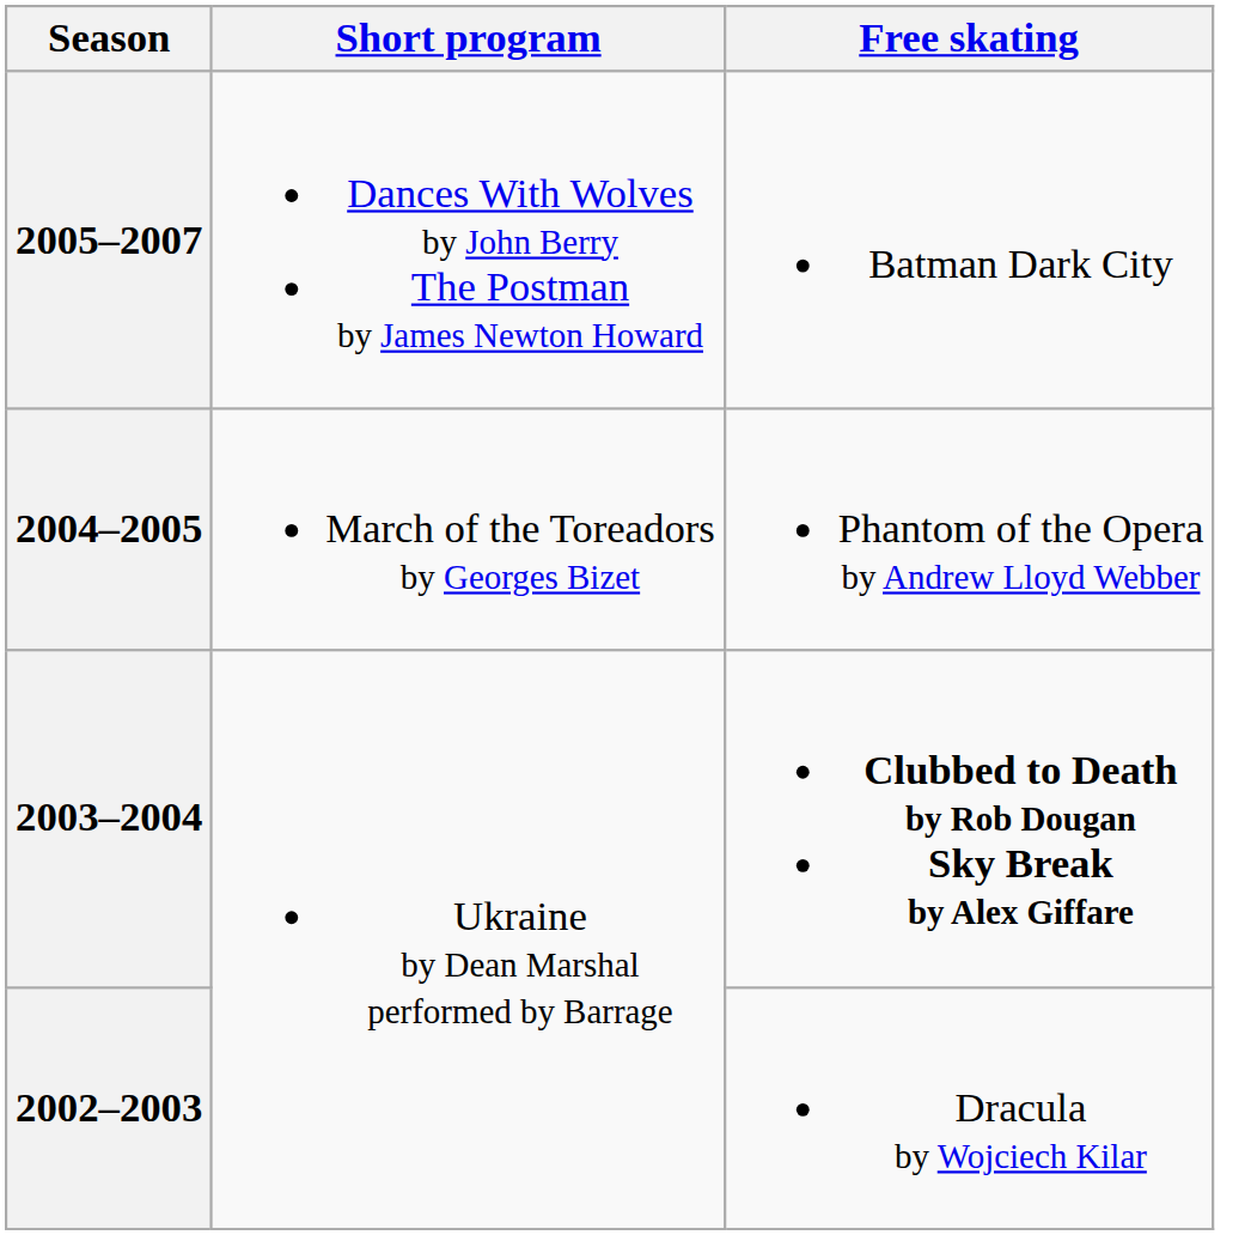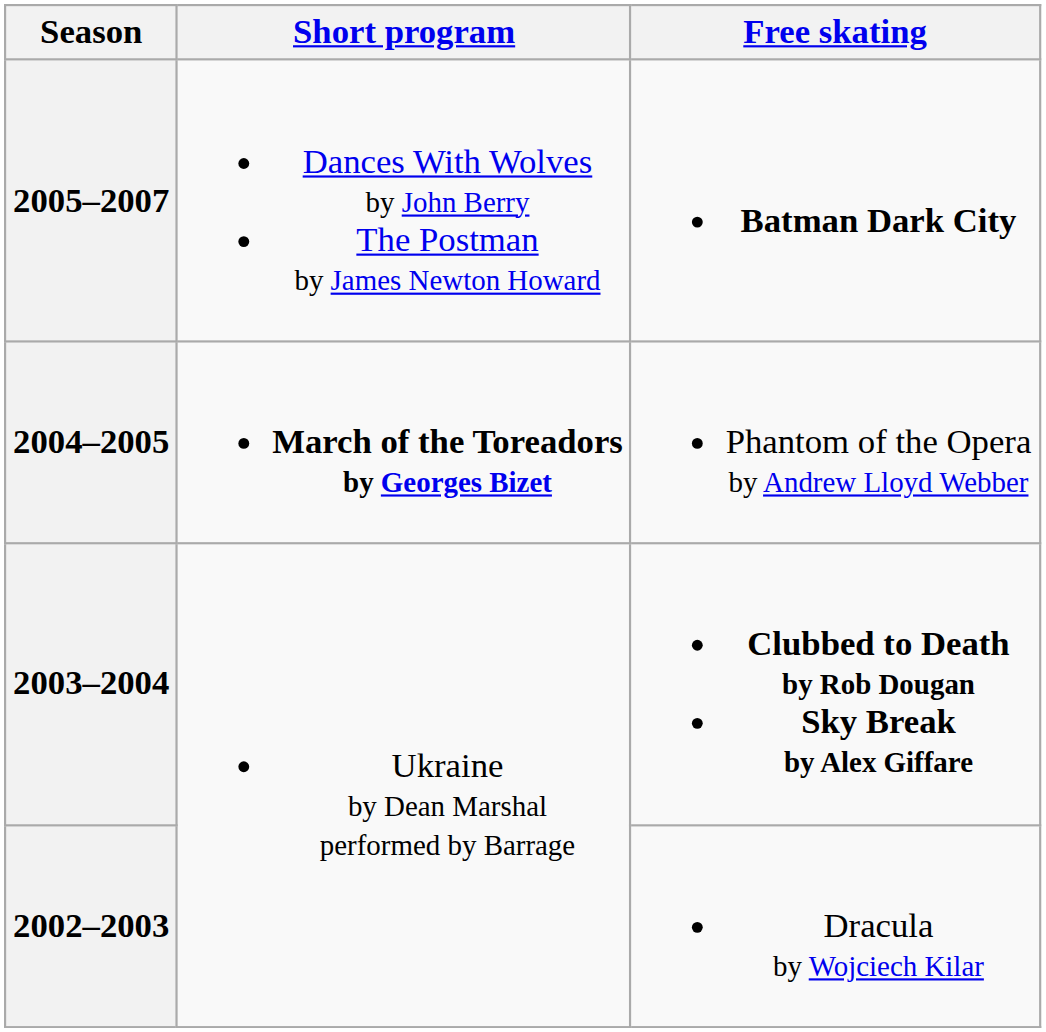2005–2007 | Free skating: normal -> bold
2004–2005 | Short program: normal -> bold
